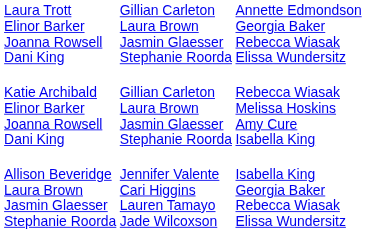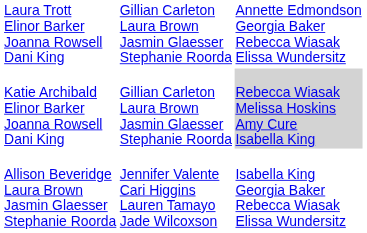Katie Archibald Elinor Barker Joanna Rowsell Dani King | column 3: no background -> lightgrey background
